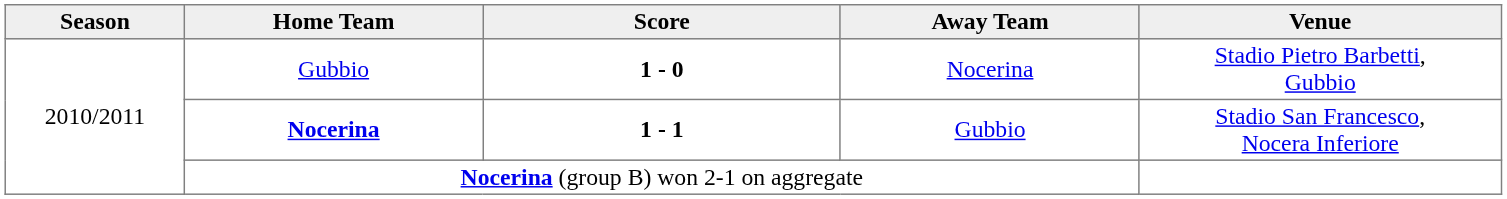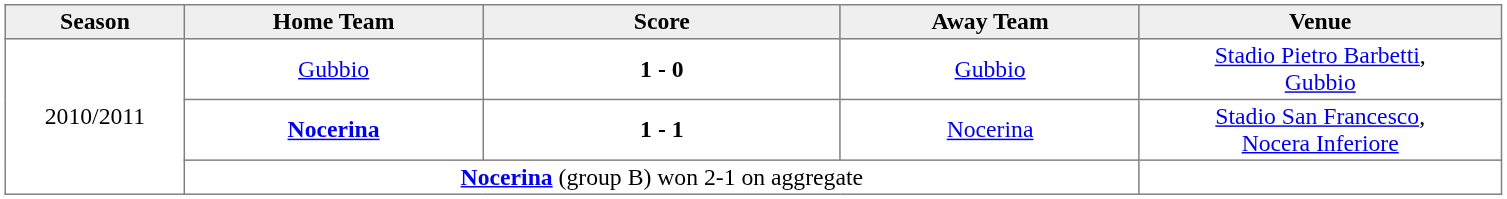row 2 | Away Team: Nocerina -> Gubbio
row 3 | Away Team: Gubbio -> Nocerina
